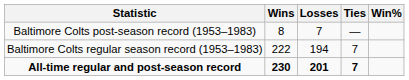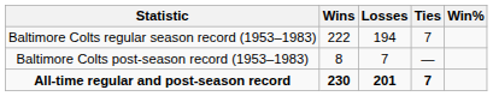rows swapped: Baltimore Colts regular season record (1953–1983) <-> Baltimore Colts post-season record (1953–1983)
